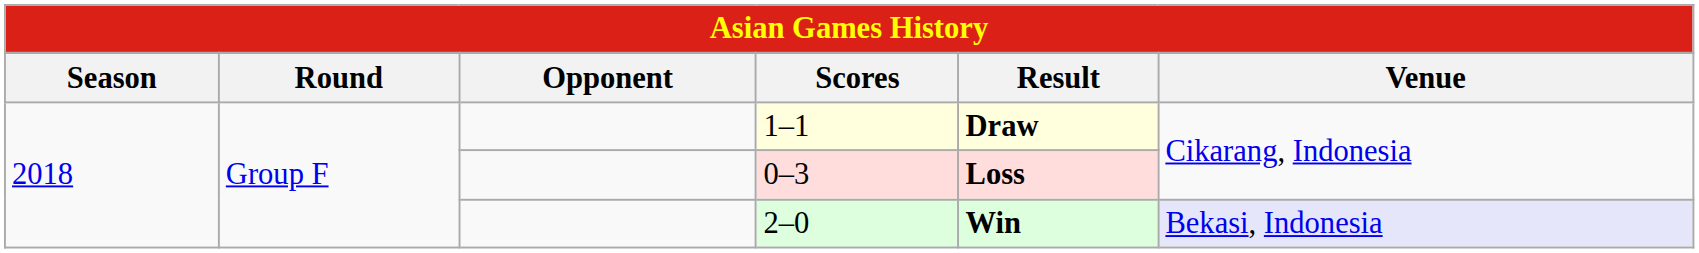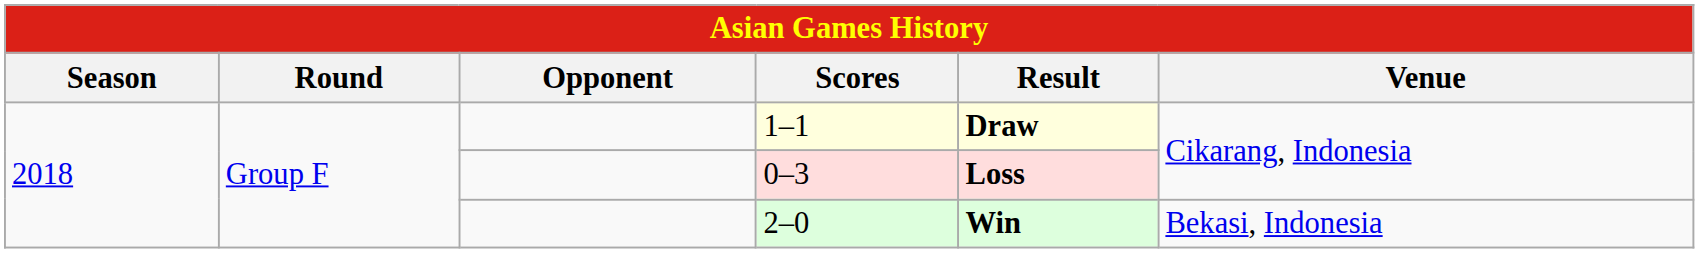2–0 | Venue: lavender background -> no background
